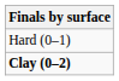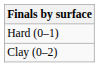row 3 | column 1: bold -> normal
